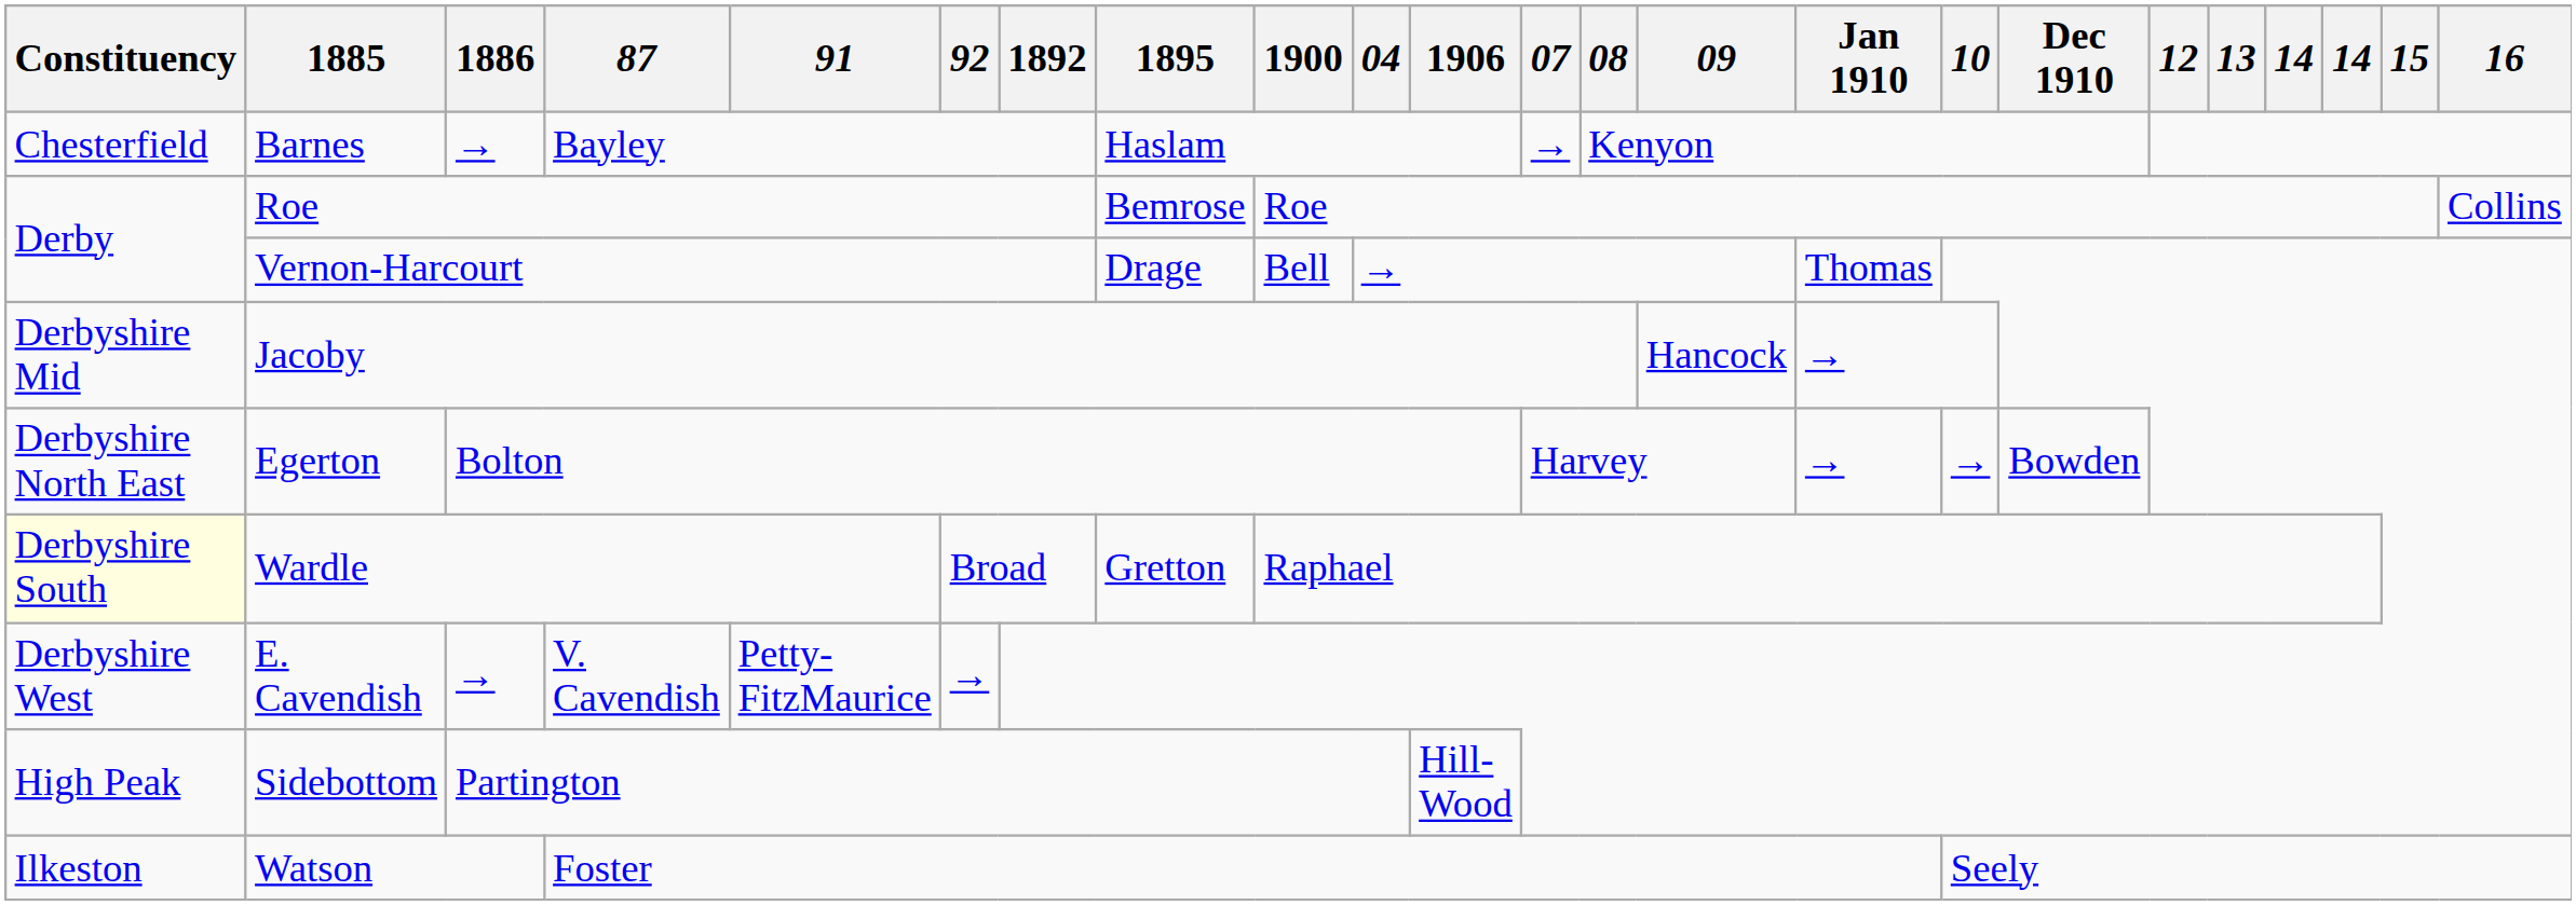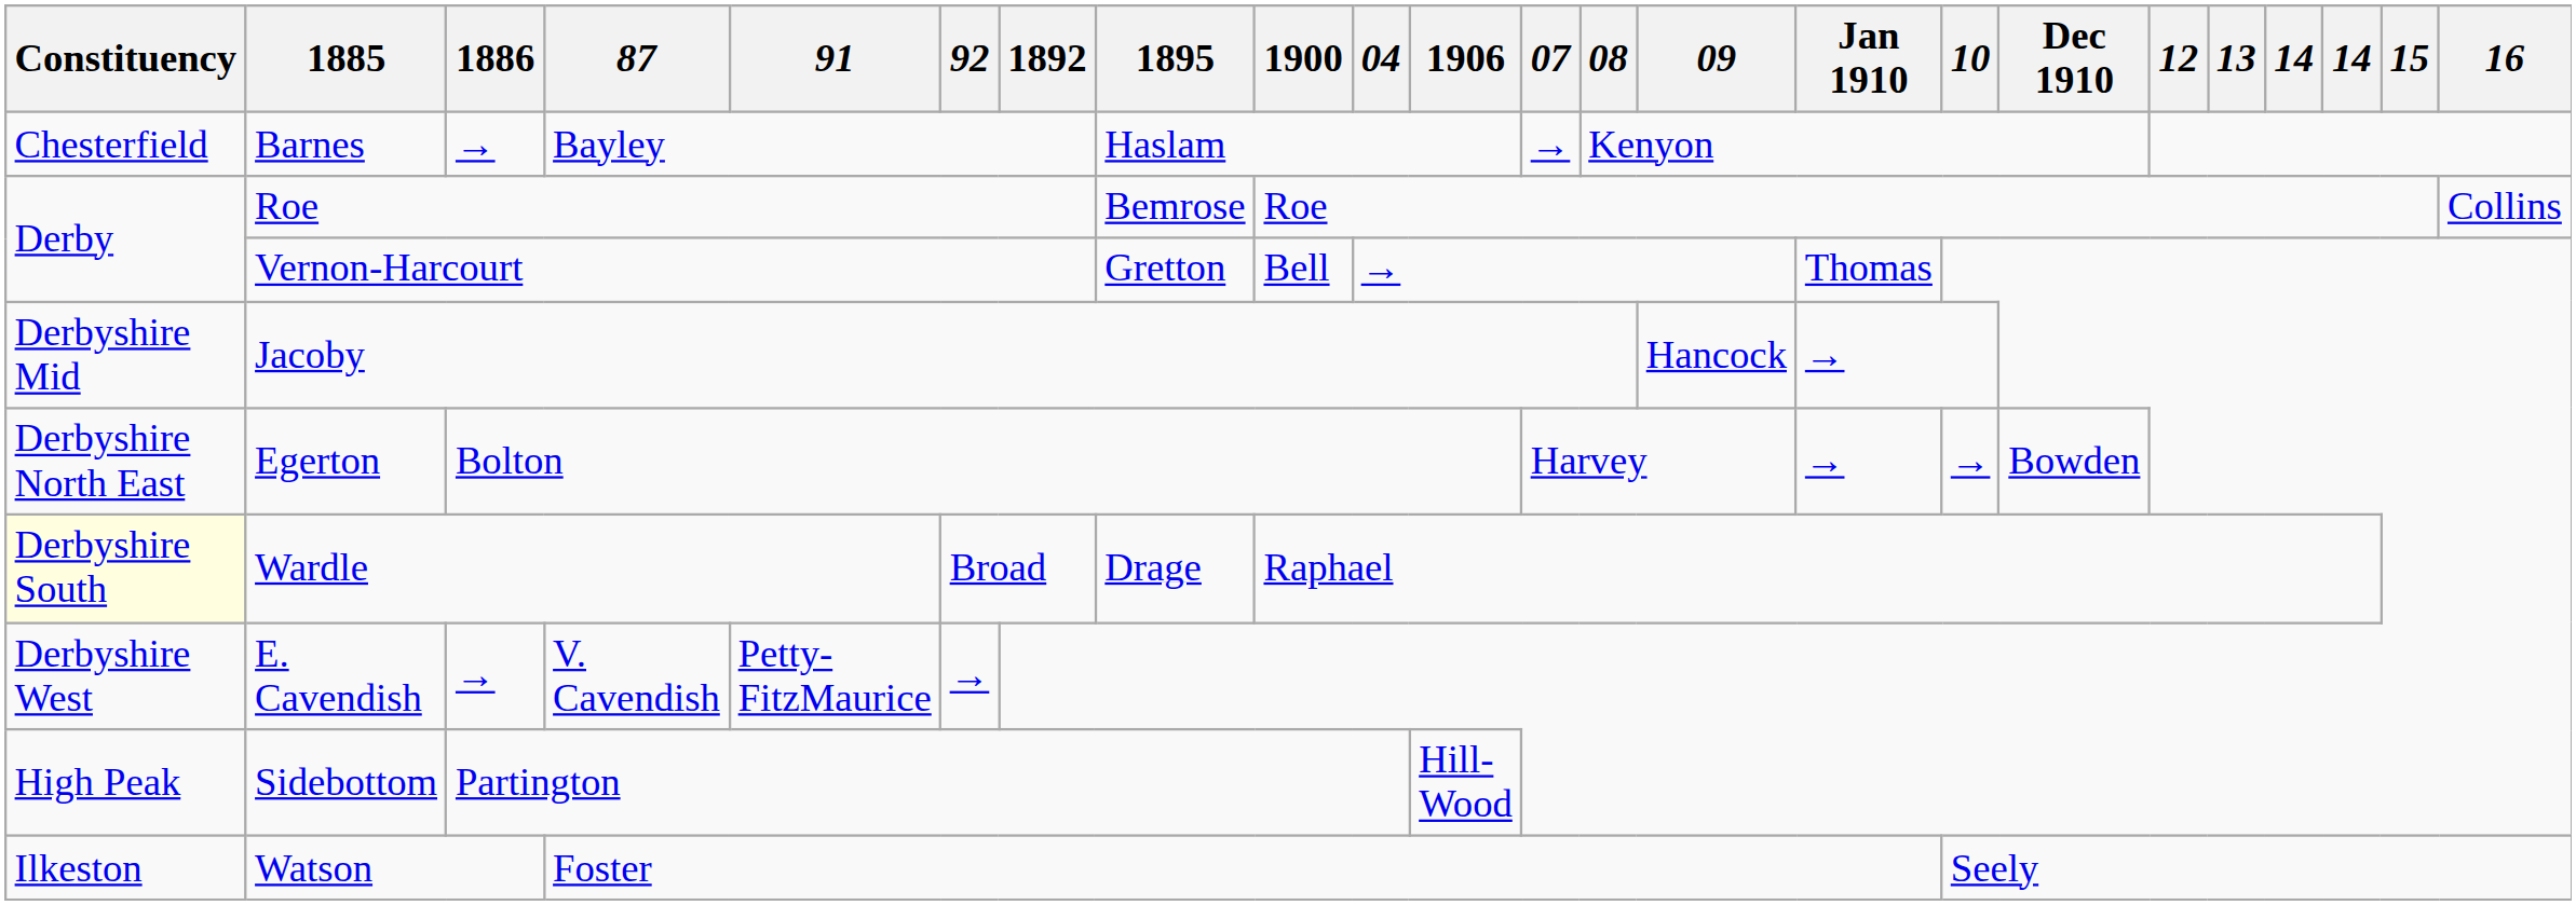Vernon-Harcourt | 1895: Drage -> Gretton
Wardle | 1895: Gretton -> Drage
